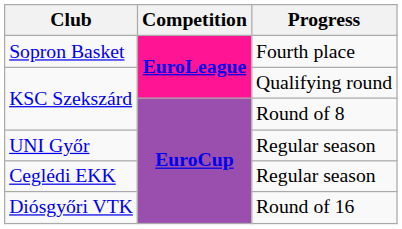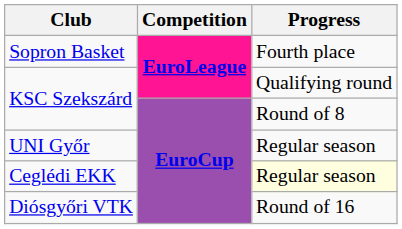Ceglédi EKK | Progress: no background -> lightyellow background
